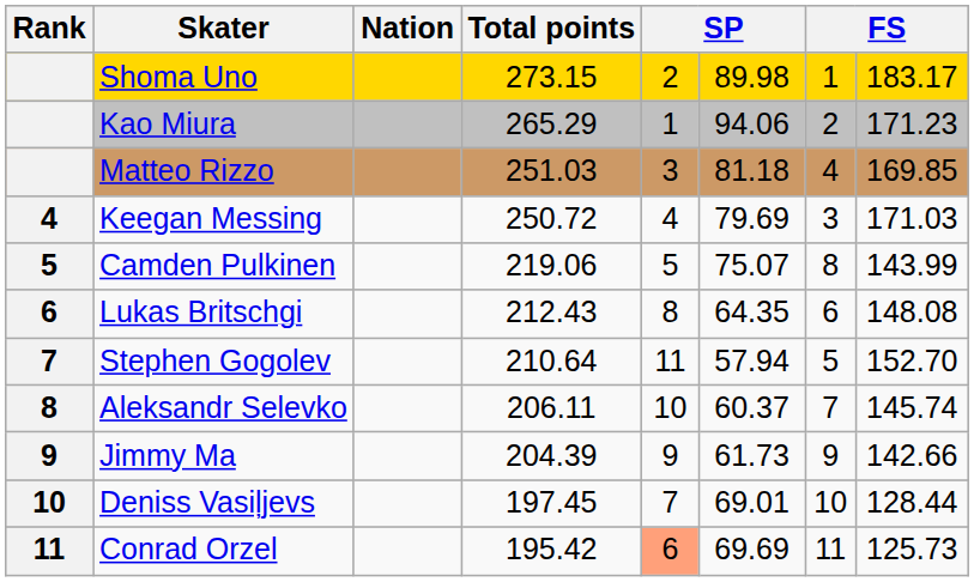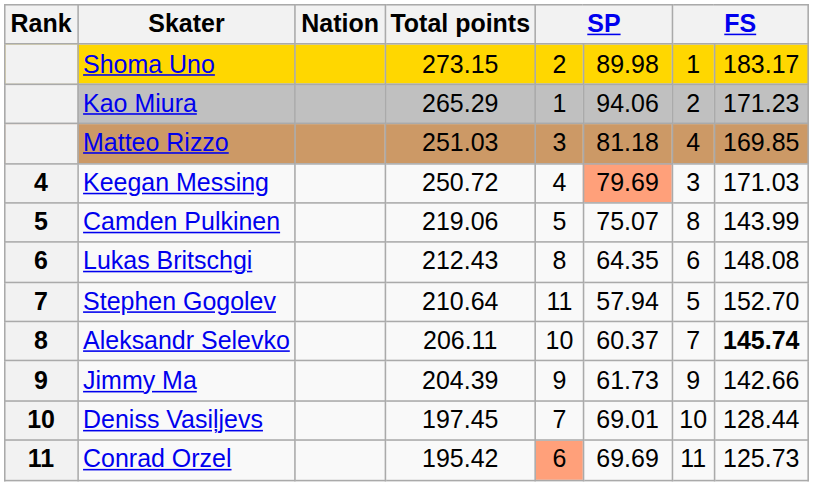Keegan Messing | column 6: no background -> lightsalmon background
Aleksandr Selevko | column 8: normal -> bold
